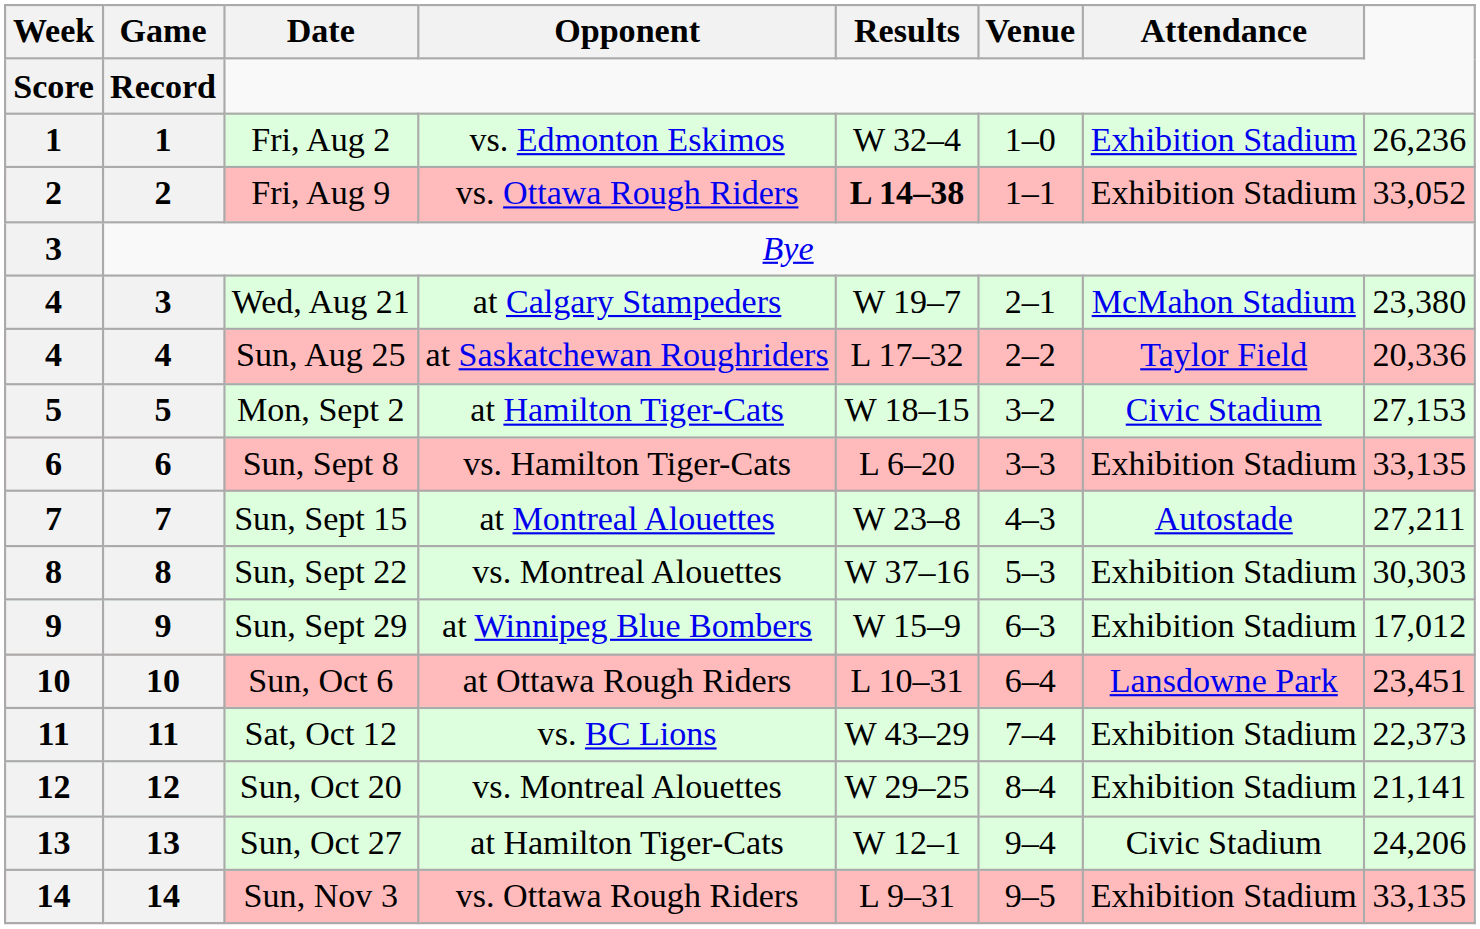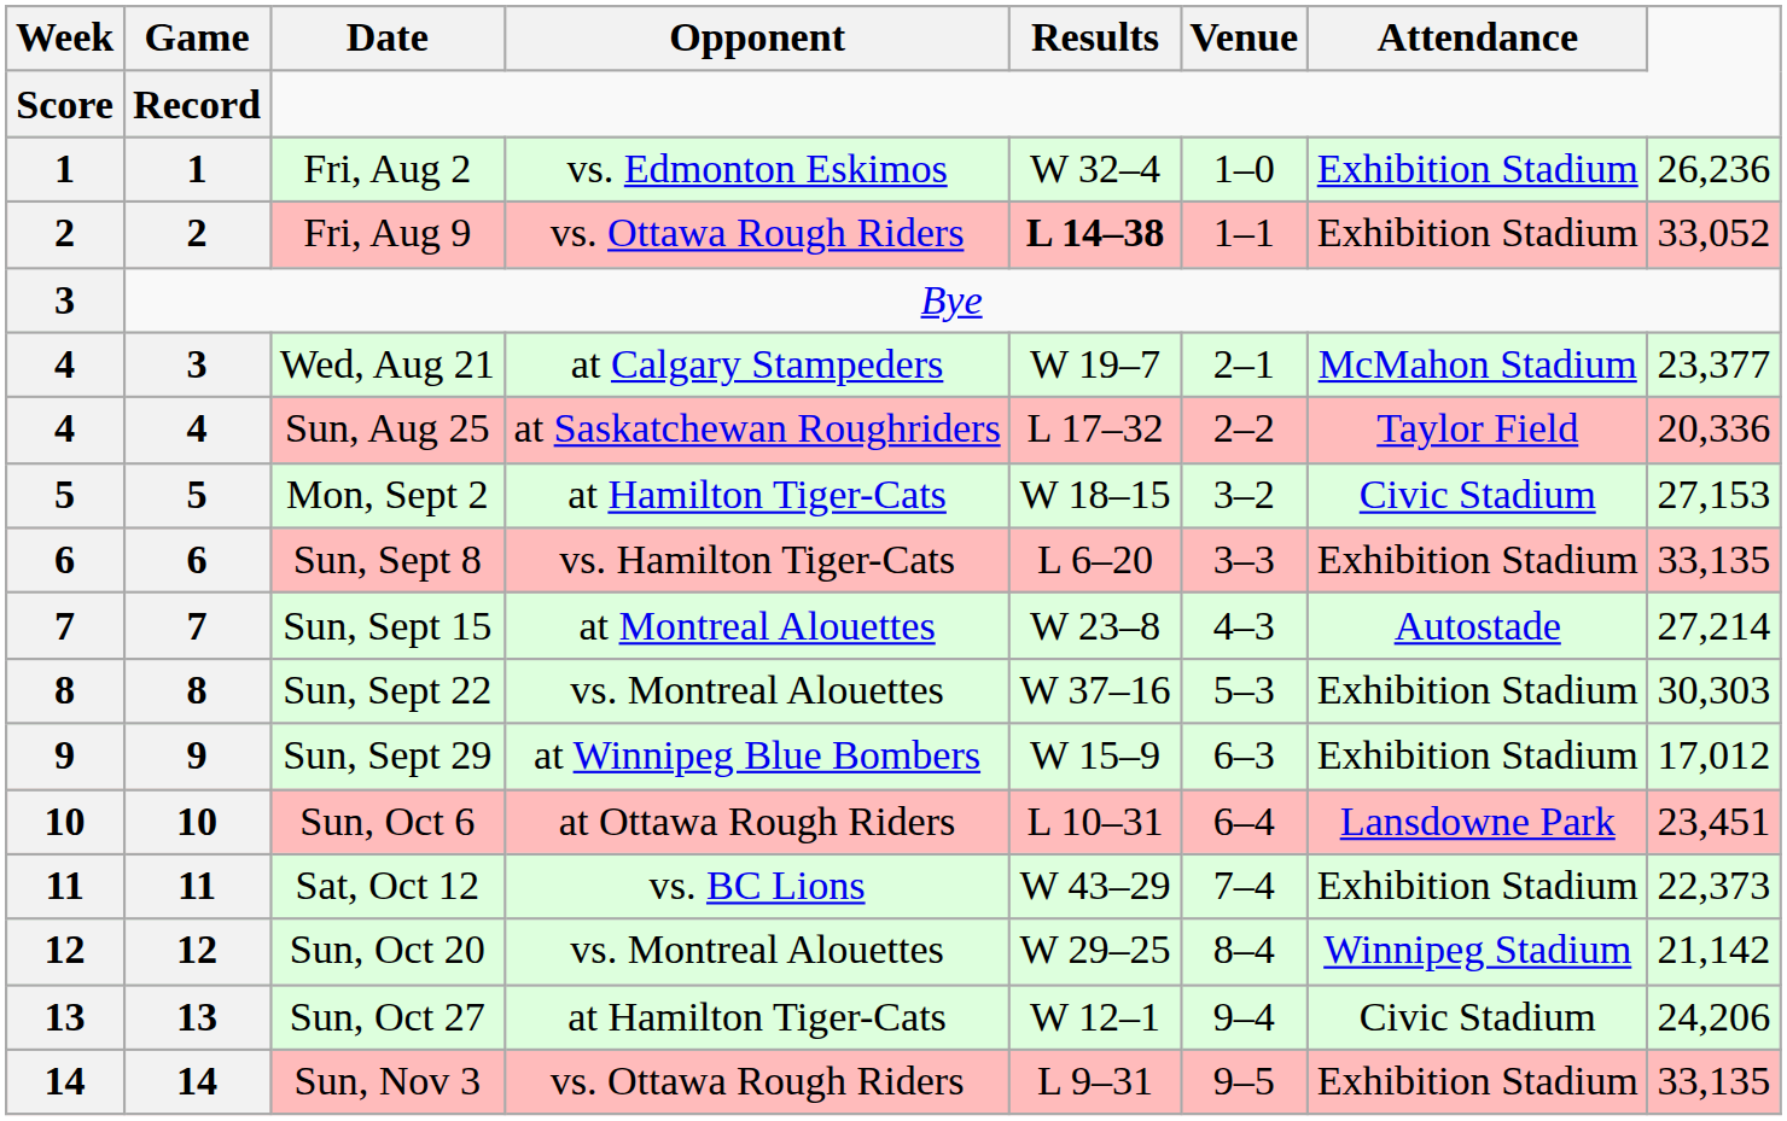Wed, Aug 21 | column 8: 23,380 -> 23,377
Sun, Sept 15 | column 8: 27,211 -> 27,214
Sun, Oct 20 | Attendance: Exhibition Stadium -> Winnipeg Stadium
Sun, Oct 20 | column 8: 21,141 -> 21,142
